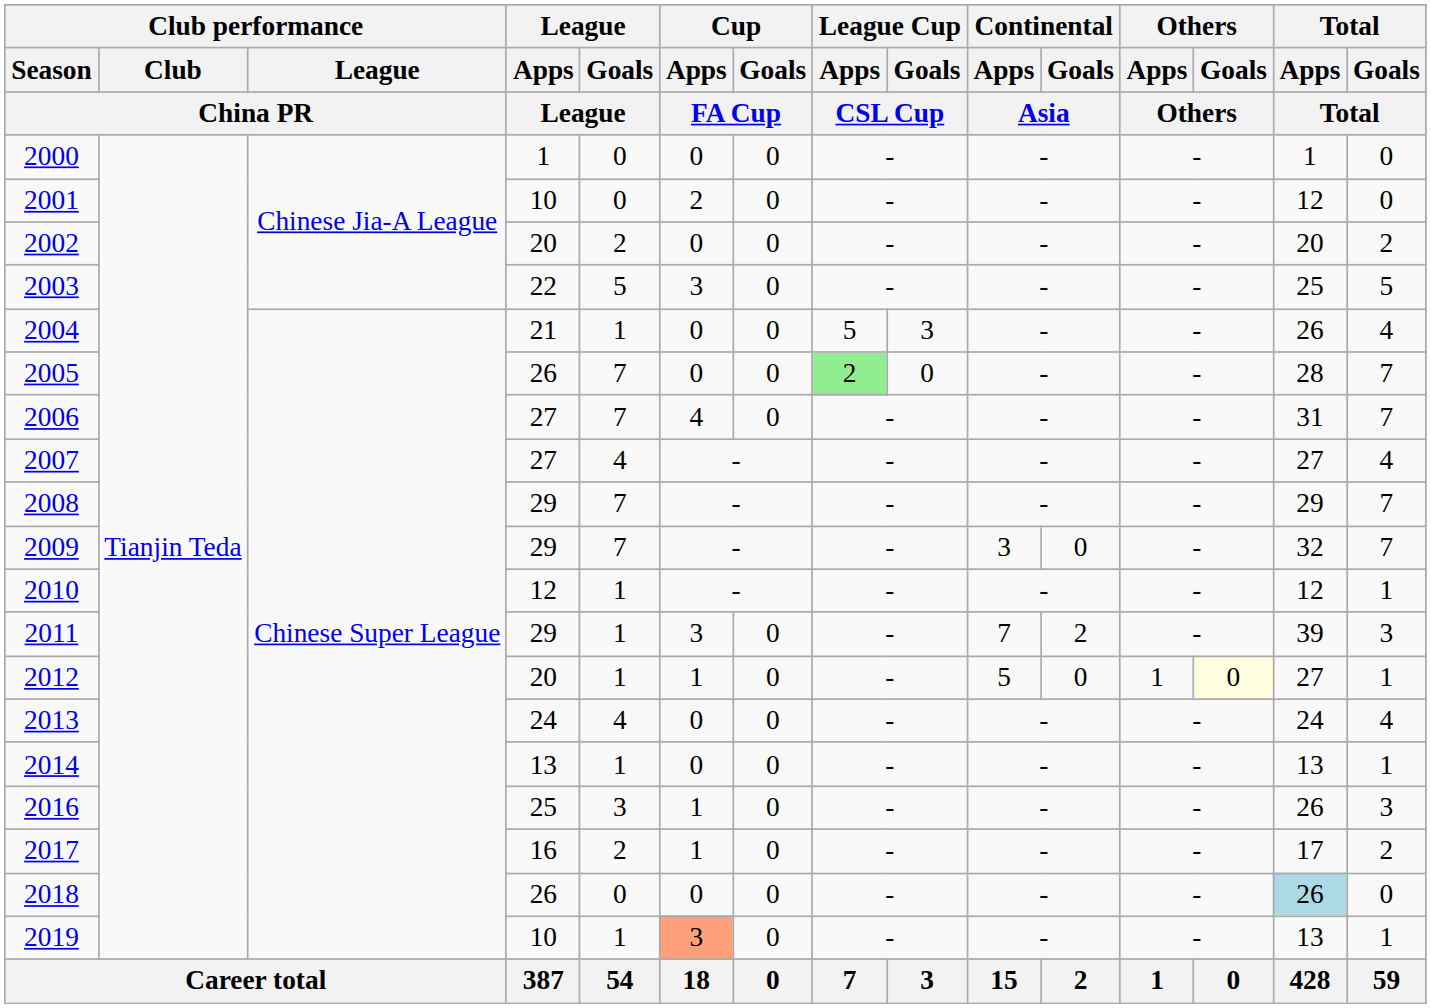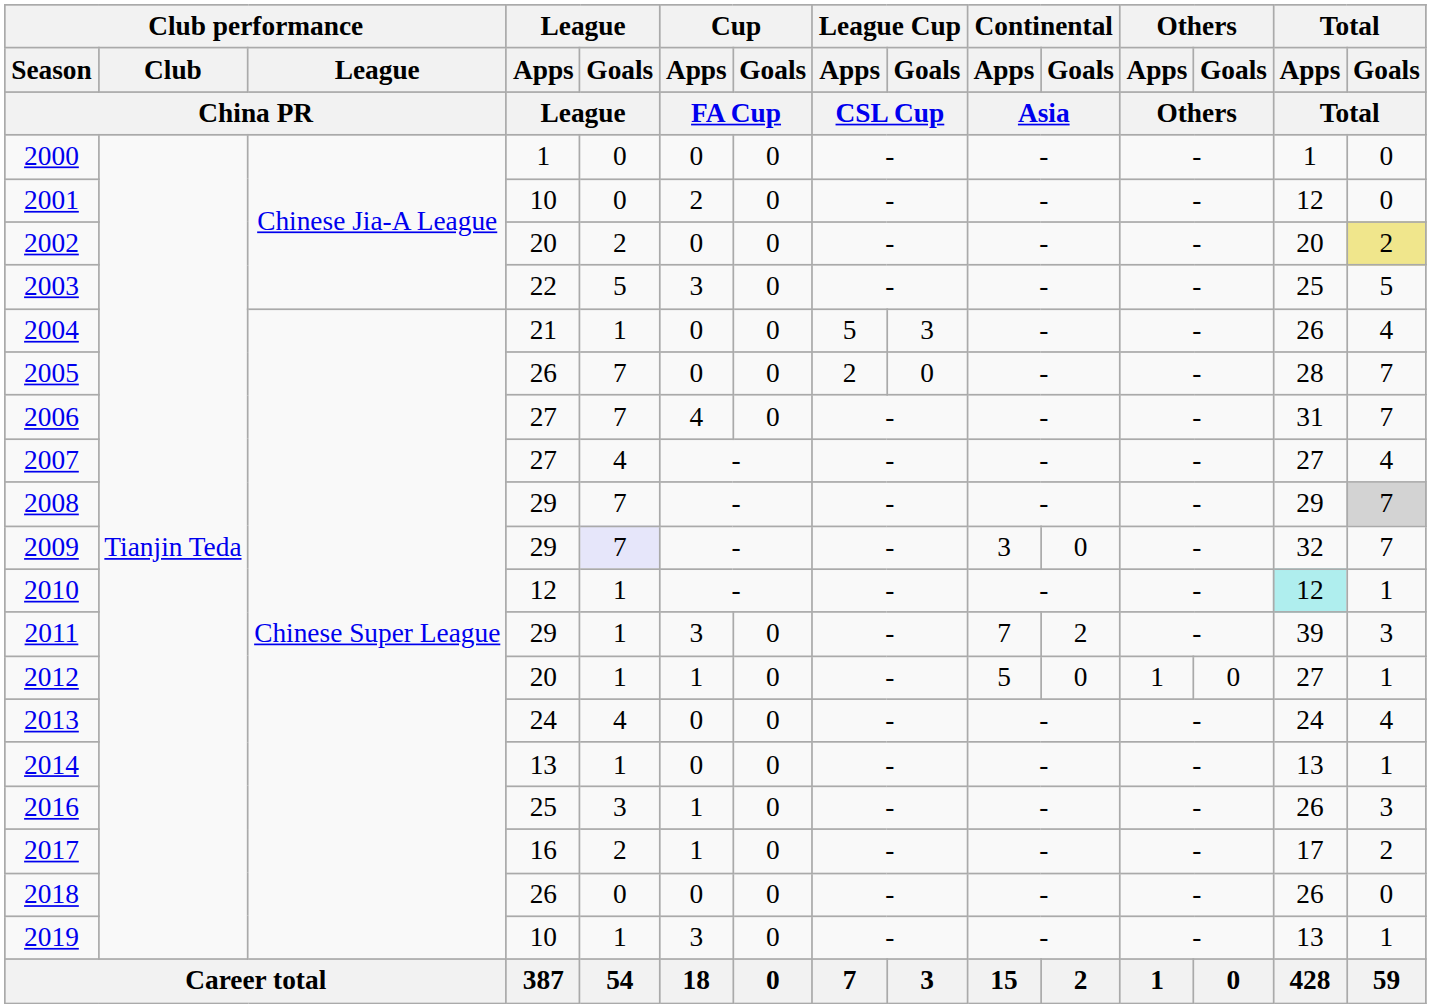2002 | Total / Goals / Total: no background -> khaki background
2005 | League Cup / Apps / CSL Cup: lightgreen background -> no background
2008 | Total / Goals / Total: no background -> lightgrey background
2009 | League / Goals / League: no background -> lavender background
2010 | Total / Apps / Total: no background -> paleturquoise background
2012 | Others / Goals / Others: lightyellow background -> no background
2018 | Total / Apps / Total: lightblue background -> no background
2019 | Cup / Apps / FA Cup: lightsalmon background -> no background
